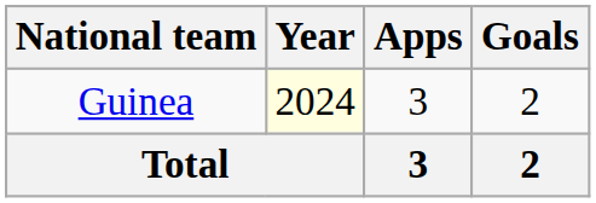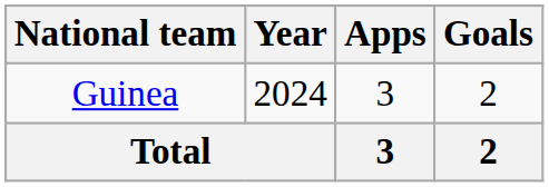Guinea | Year: lightyellow background -> no background
